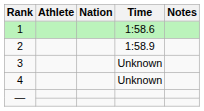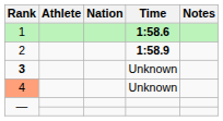1 | Time: normal -> bold
2 | Time: normal -> bold
3 | Rank: normal -> bold
4 | Rank: no background -> lightsalmon background
